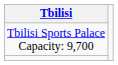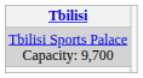Tbilisi Sports Palace Capacity: 9,700 | Tbilisi: no background -> lightgrey background
